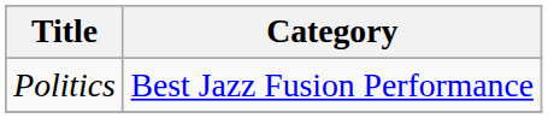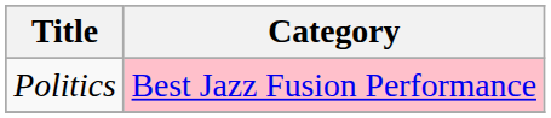Politics | Category: no background -> pink background
